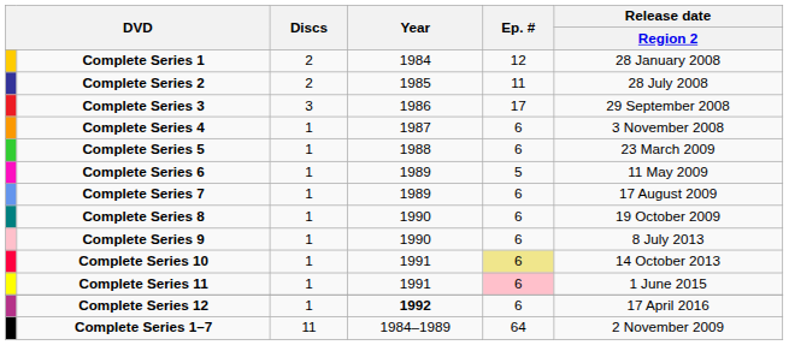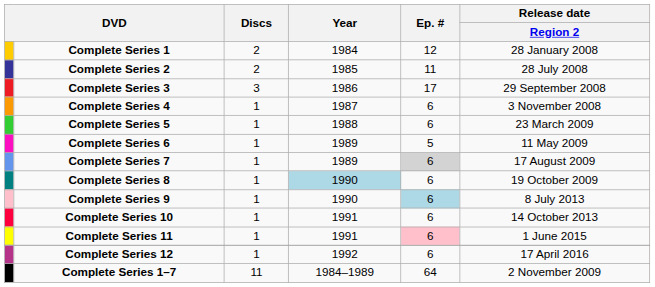Complete Series 7 | Ep. #: no background -> lightgrey background
Complete Series 8 | Year: no background -> lightblue background
Complete Series 9 | Ep. #: no background -> lightblue background
Complete Series 10 | Ep. #: khaki background -> no background
Complete Series 12 | Year: bold -> normal
